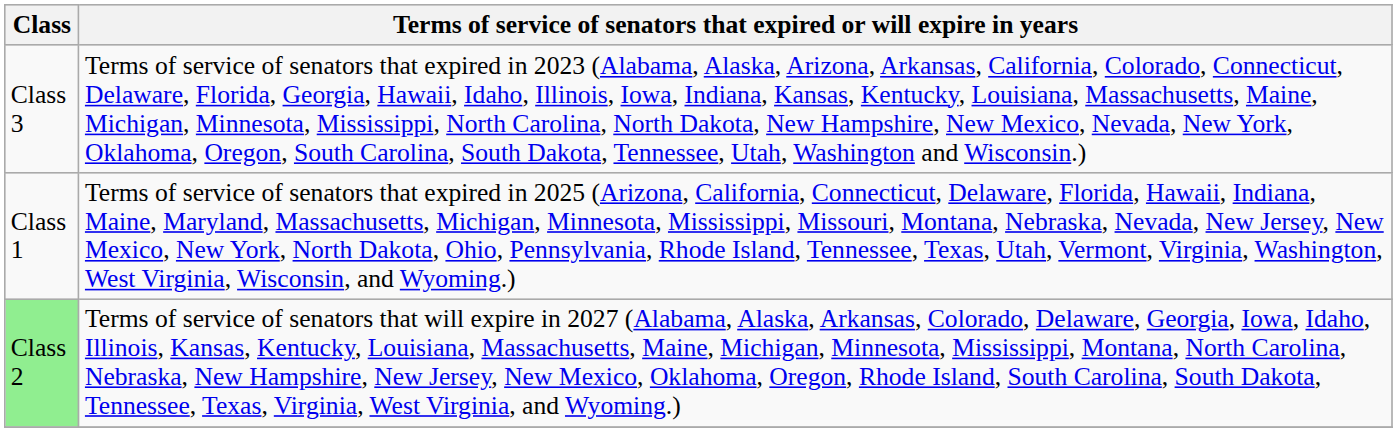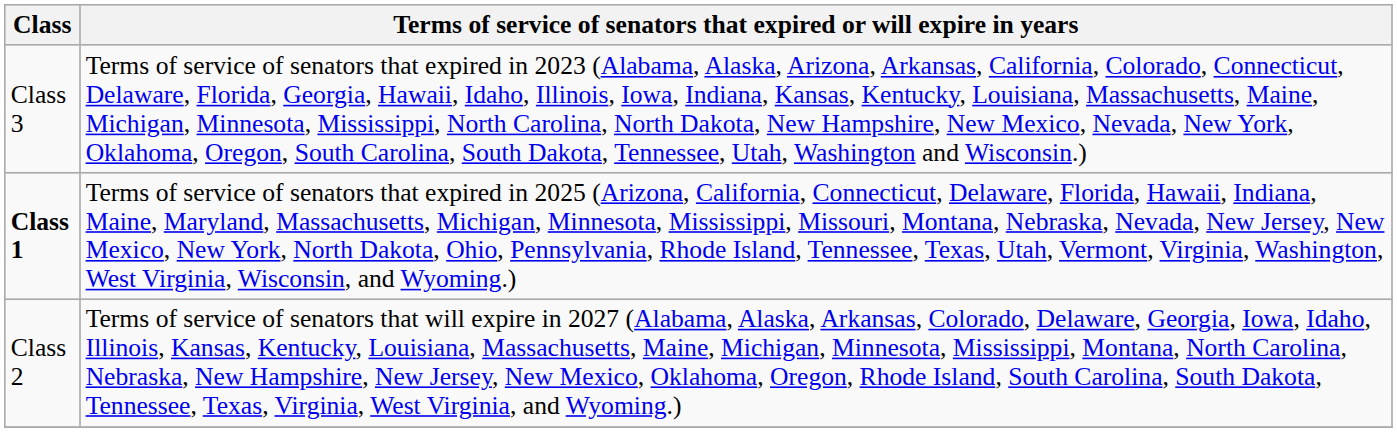Class 1 | Class: normal -> bold
Class 2 | Class: lightgreen background -> no background
